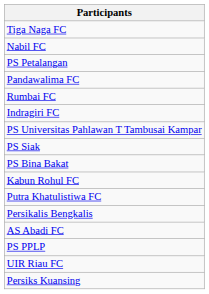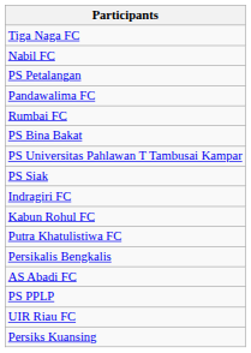row 7 | column 1: Indragiri FC -> PS Bina Bakat
row 10 | column 1: PS Bina Bakat -> Indragiri FC
